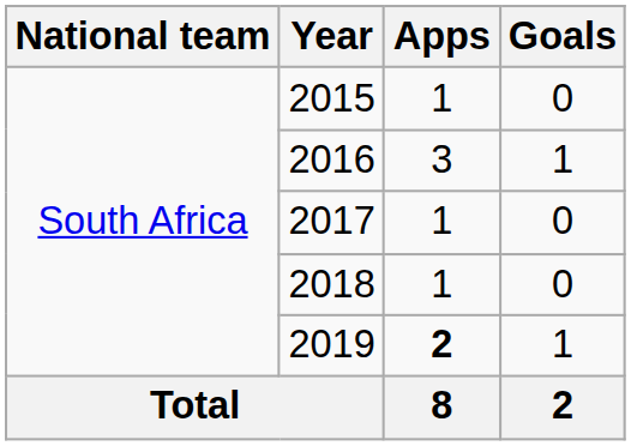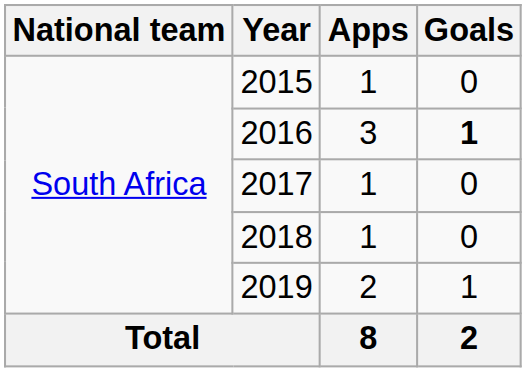2016 | Goals: normal -> bold
2019 | Apps: bold -> normal
